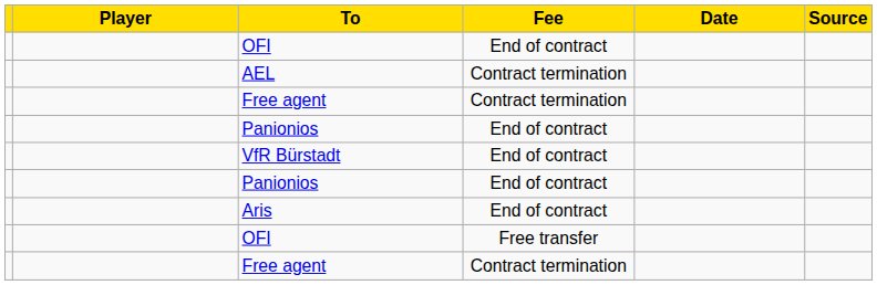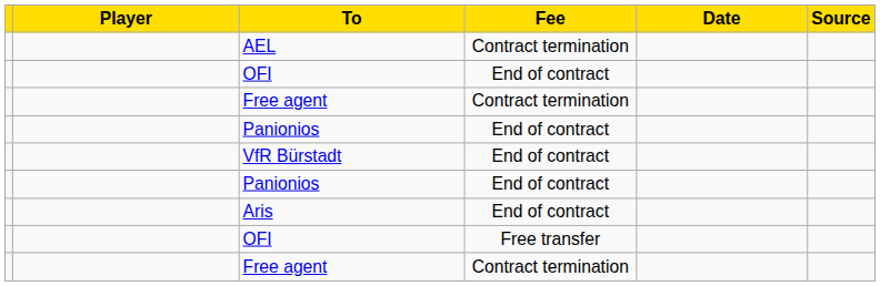rows swapped: AEL <-> OFI / End of contract
